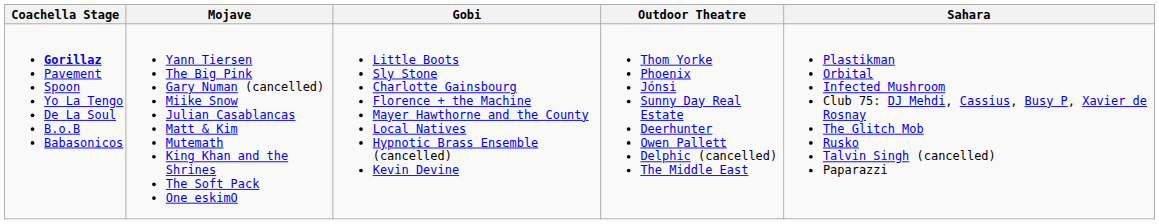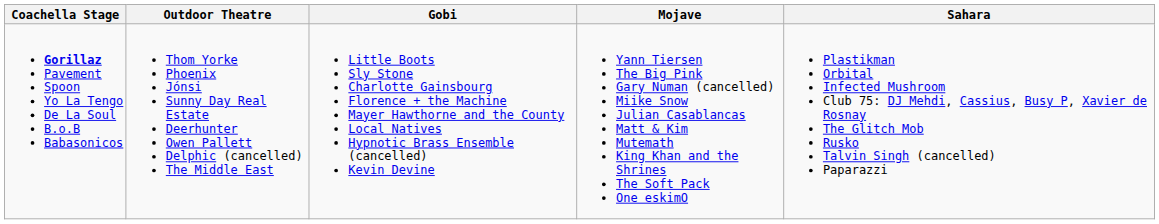columns swapped: Outdoor Theatre <-> Mojave
